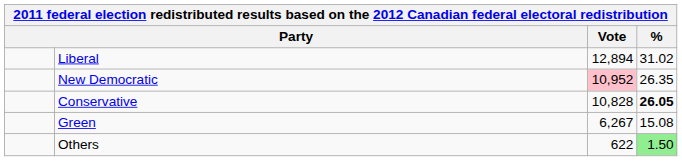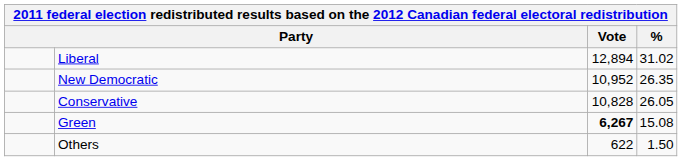New Democratic | Vote: pink background -> no background
Conservative | %: bold -> normal
Green | Vote: normal -> bold
Others | %: lightgreen background -> no background
